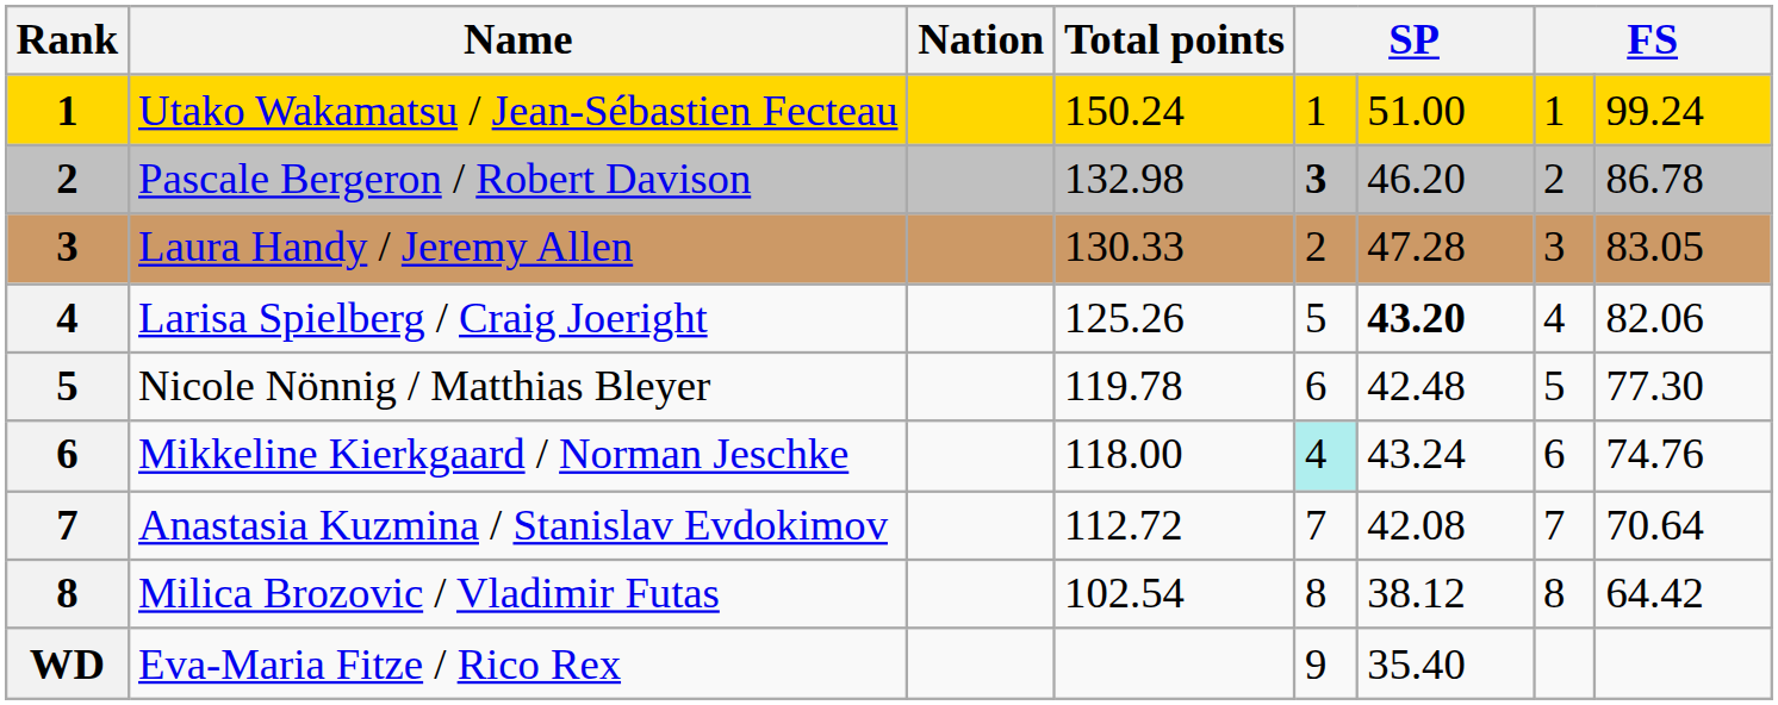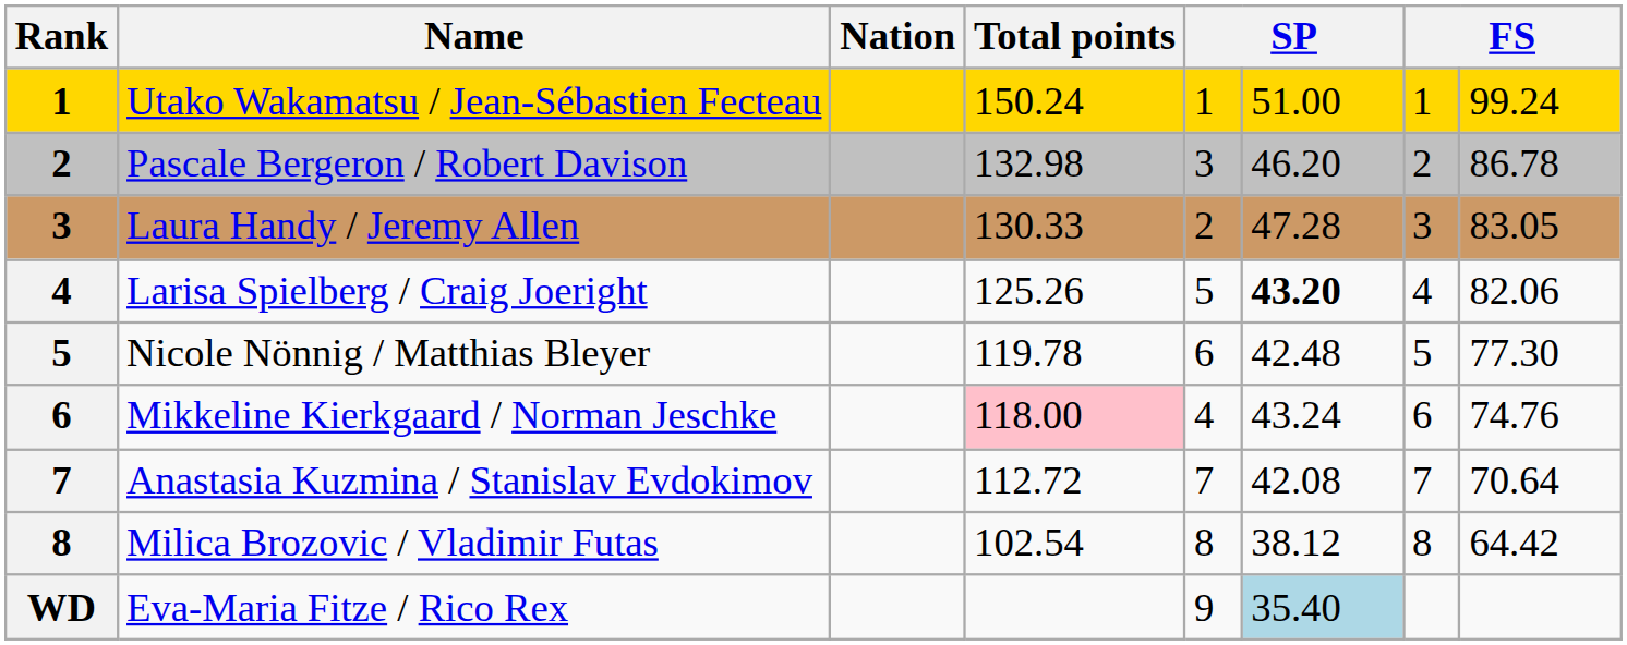Pascale Bergeron / Robert Davison | column 5: bold -> normal
Mikkeline Kierkgaard / Norman Jeschke | Total points: no background -> pink background
Mikkeline Kierkgaard / Norman Jeschke | column 5: paleturquoise background -> no background
Eva-Maria Fitze / Rico Rex | column 6: no background -> lightblue background
